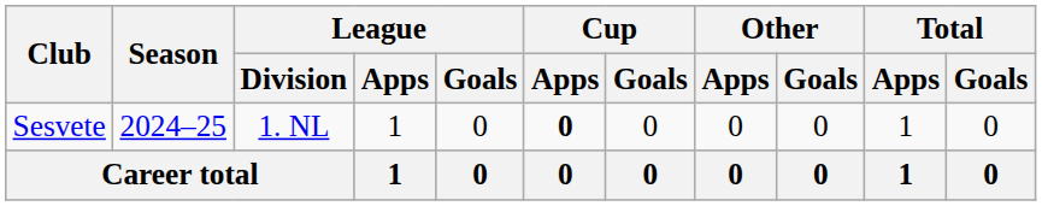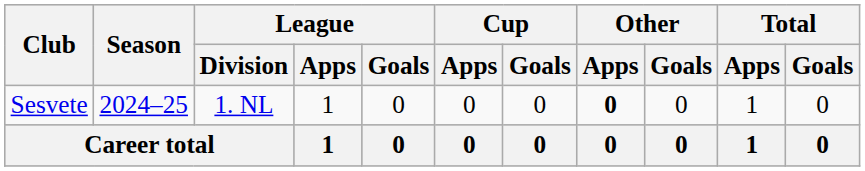Sesvete | Cup / Apps: bold -> normal
Sesvete | Other / Apps: normal -> bold
